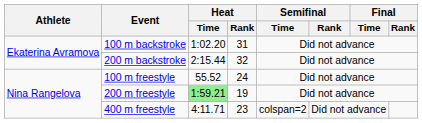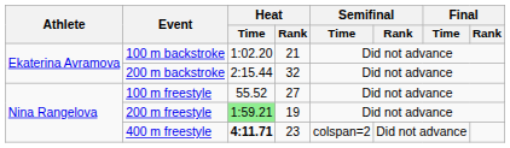100 m backstroke | Heat / Rank: 31 -> 21
100 m freestyle | Heat / Rank: 24 -> 27
400 m freestyle | Heat / Time: normal -> bold
